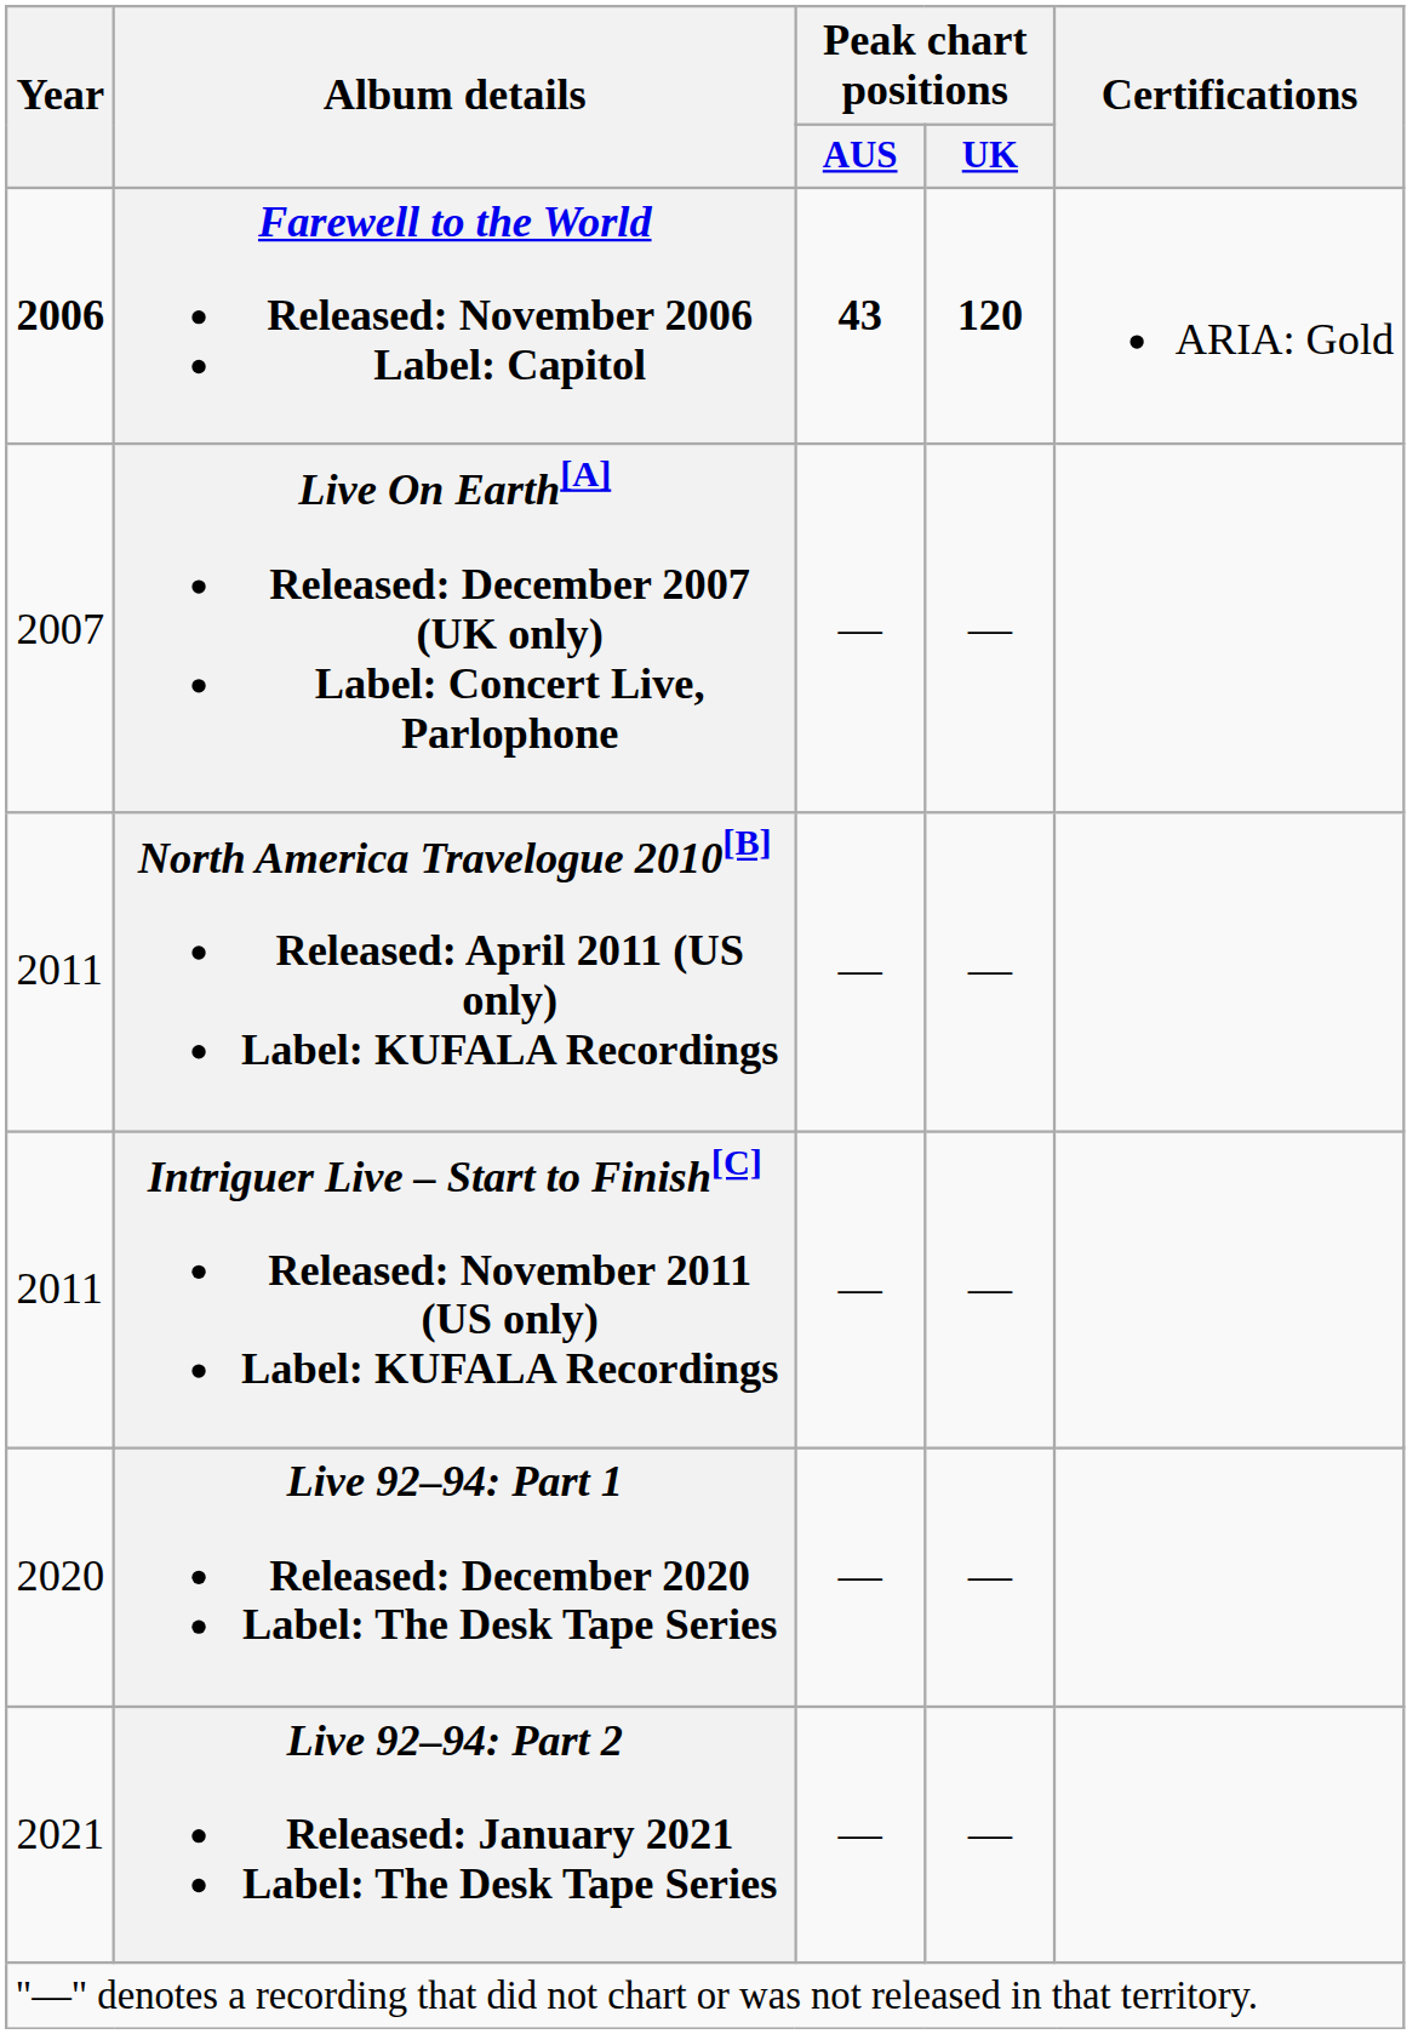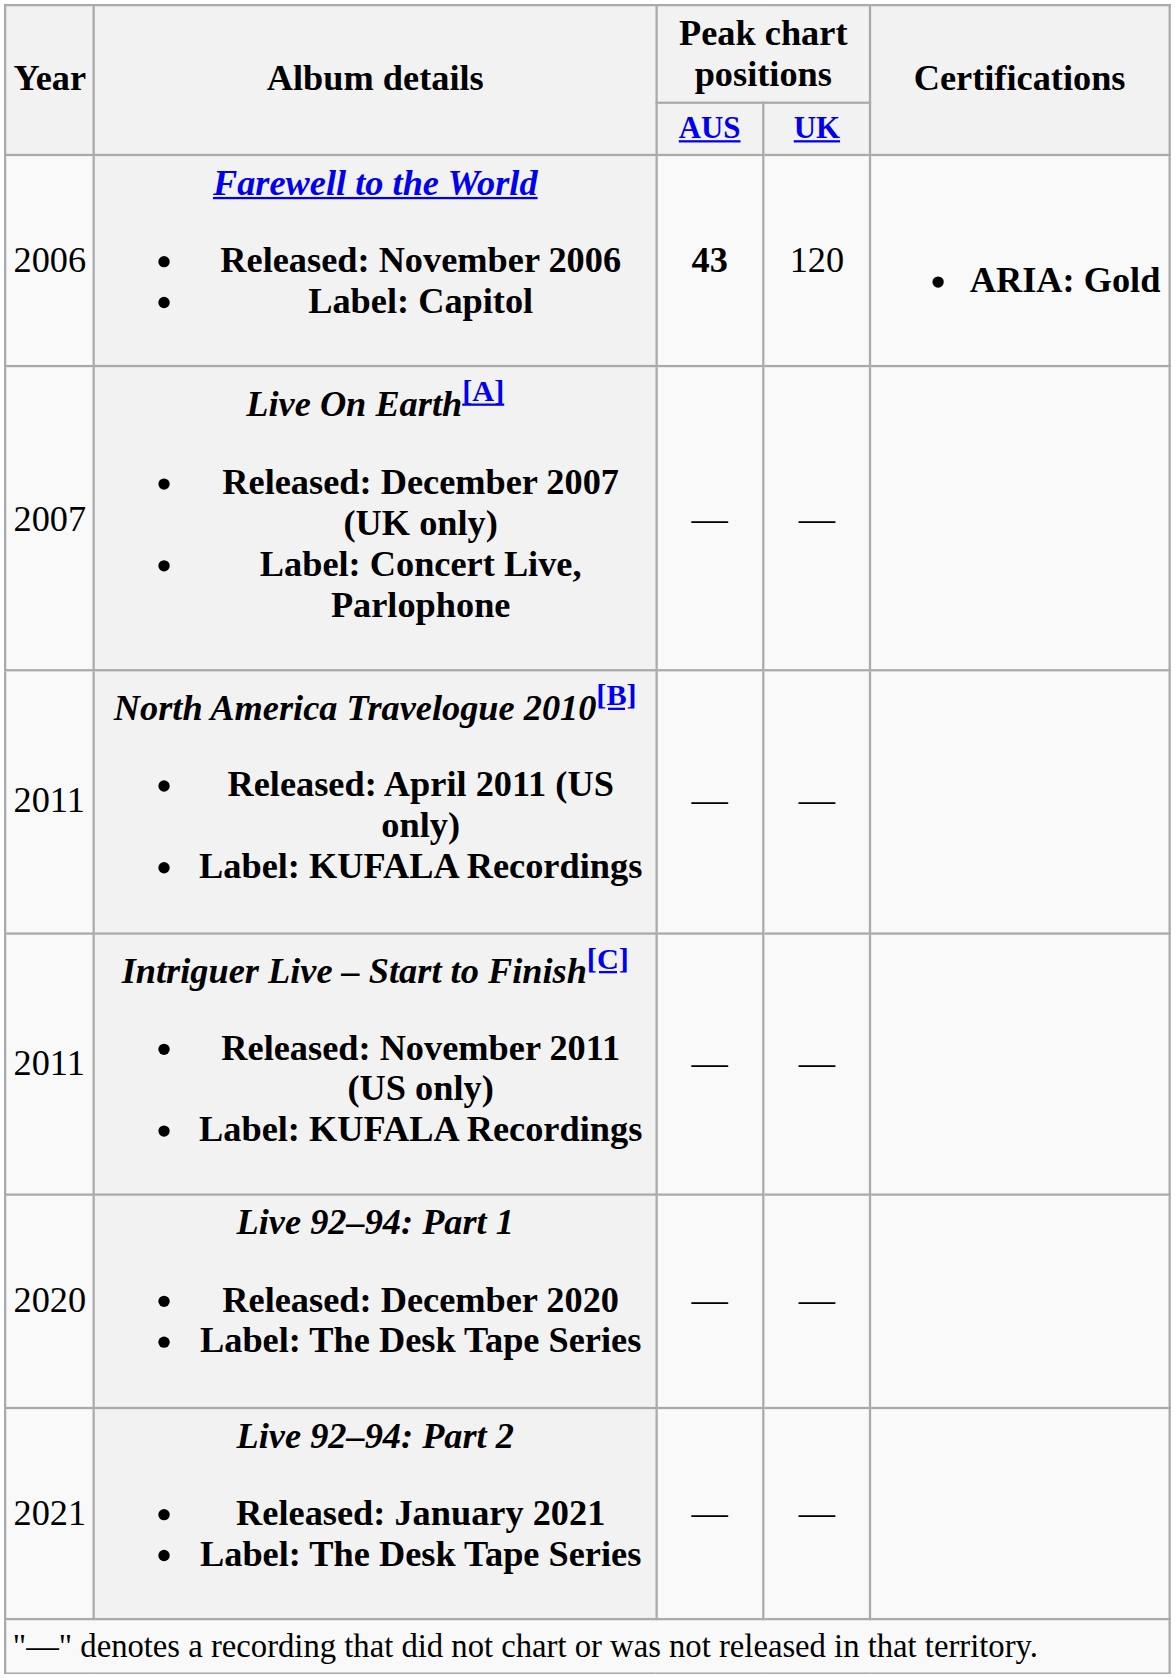Farewell to the World Released: November 2006 Label: Capitol | Year: bold -> normal
Farewell to the World Released: November 2006 Label: Capitol | Peak chart positions / UK: bold -> normal
Farewell to the World Released: November 2006 Label: Capitol | Certifications: normal -> bold
